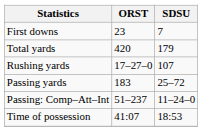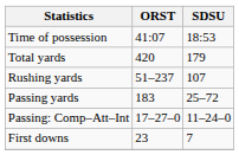rows swapped: First downs <-> Time of possession
Rushing yards | ORST: 17–27–0 -> 51–237
Passing: Comp–Att–Int | ORST: 51–237 -> 17–27–0
